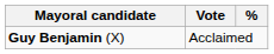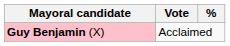Guy Benjamin (X) | Mayoral candidate: no background -> pink background
